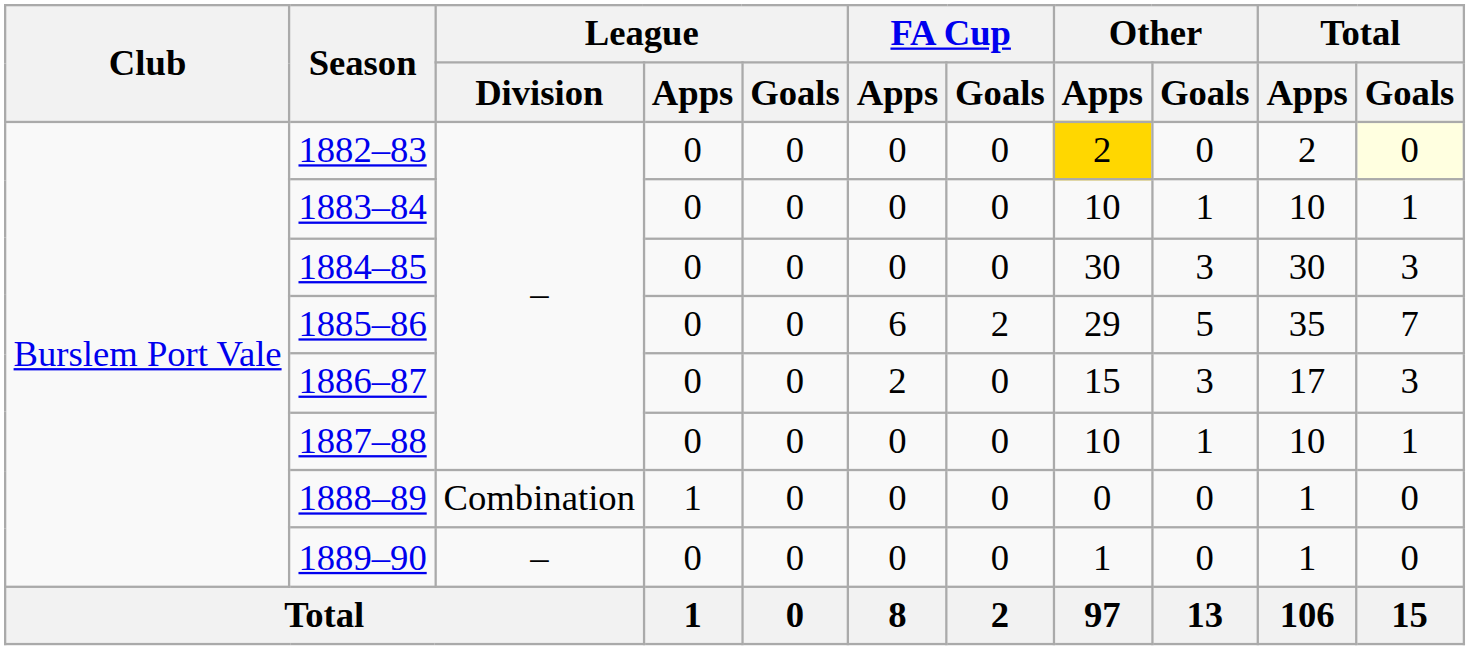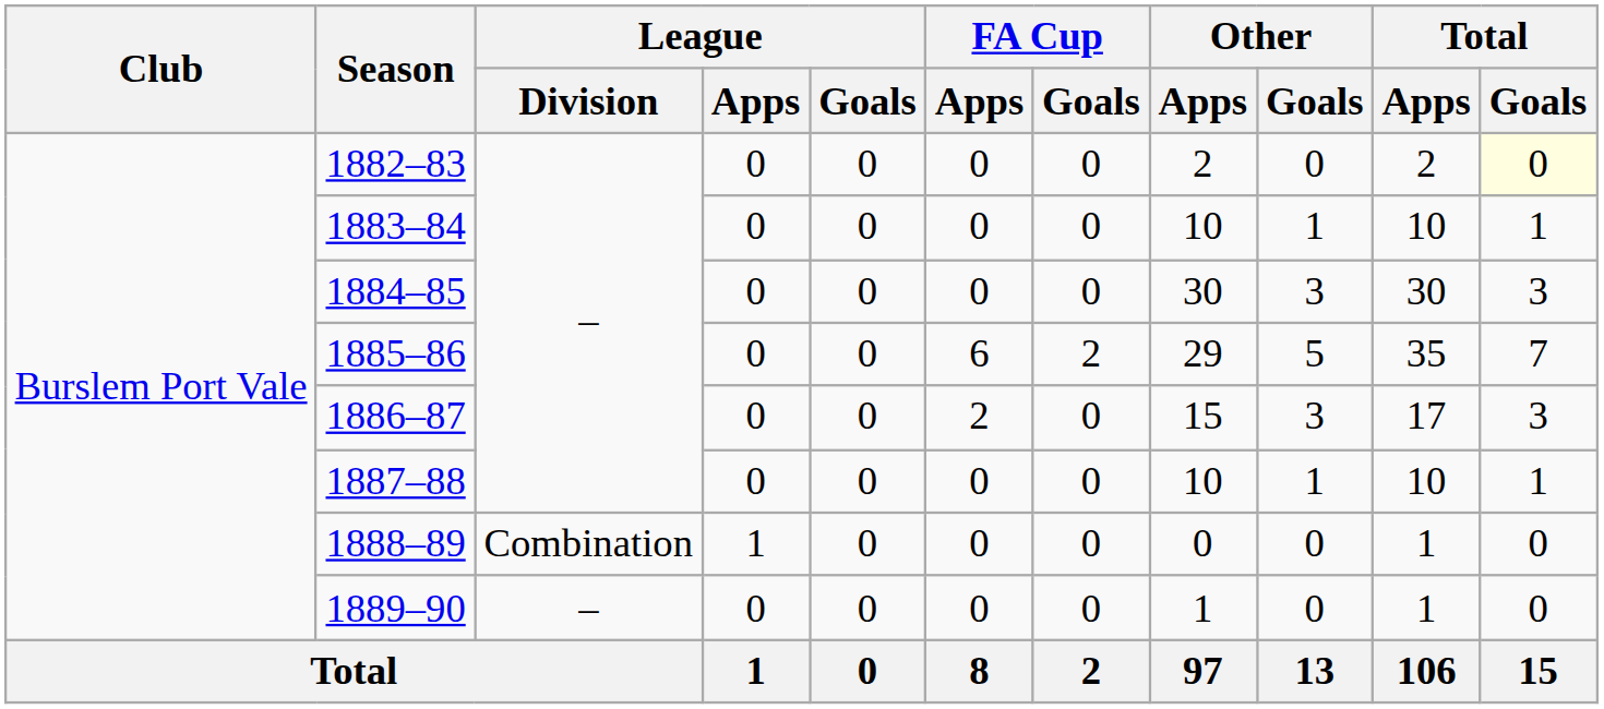1882–83 | Other / Apps: gold background -> no background
